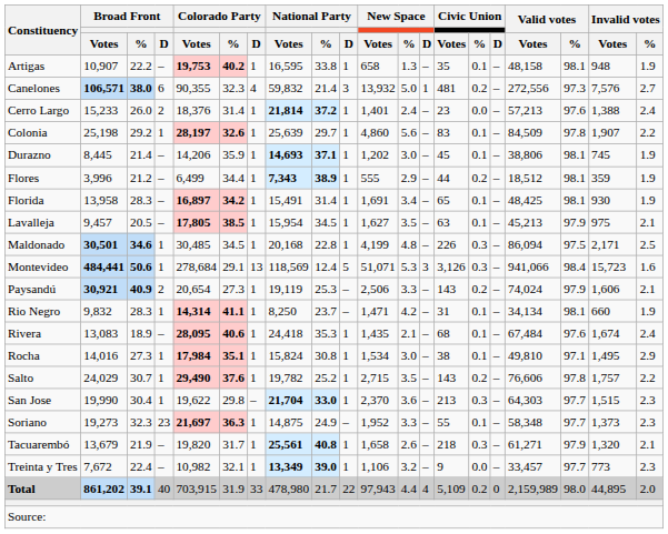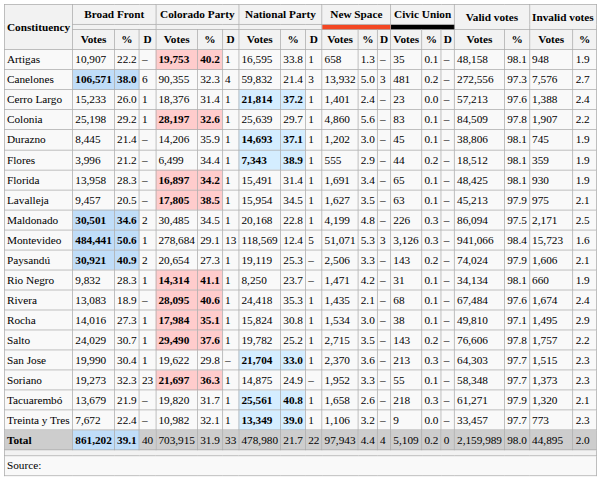Canelones | New Space / D: 1 -> 3
Cerro Largo | Broad Front / D: 2 -> 1
Maldonado | Broad Front / D: 1 -> 2
